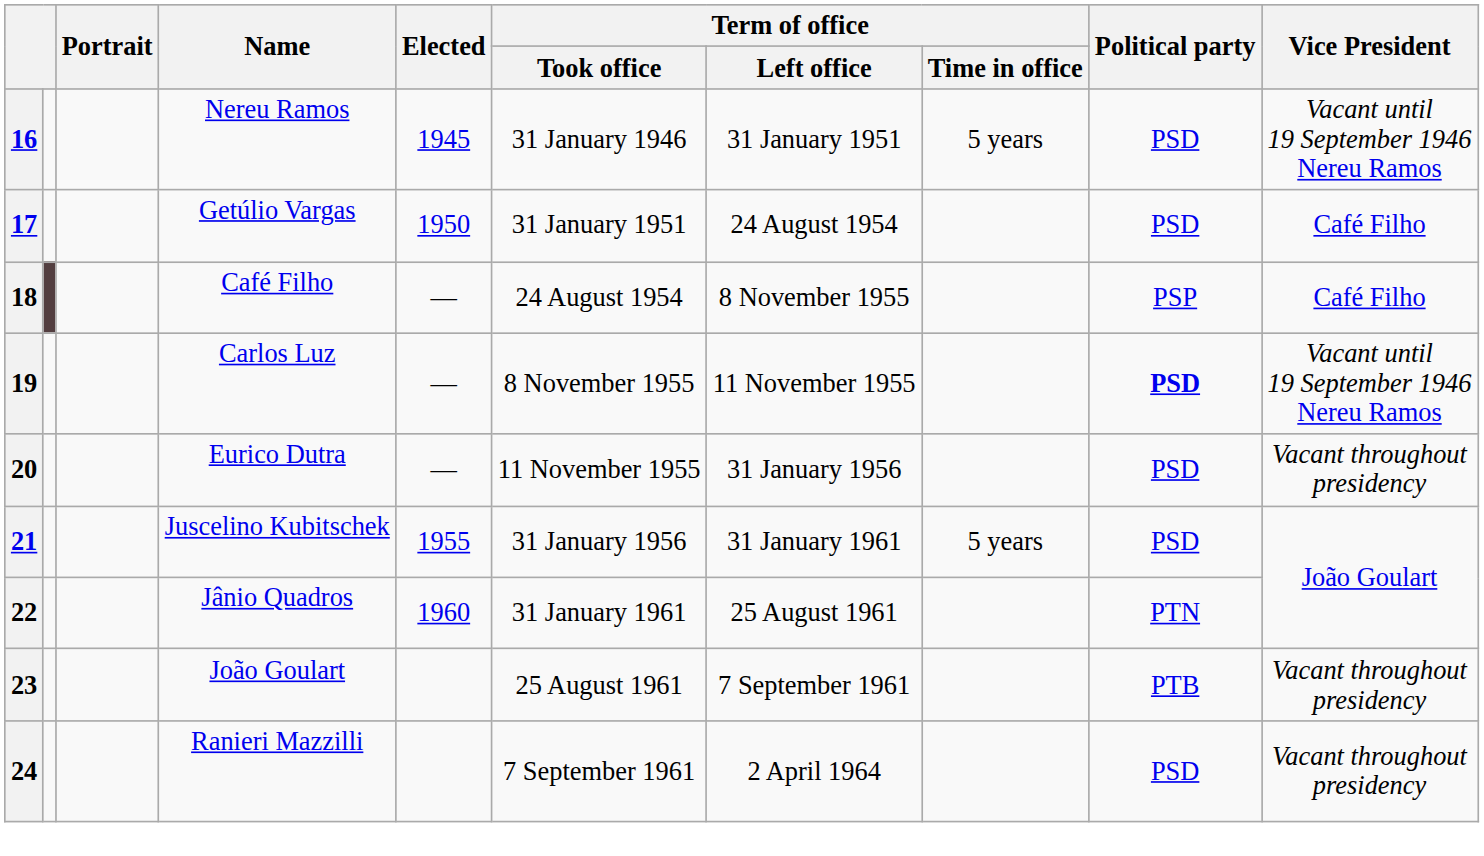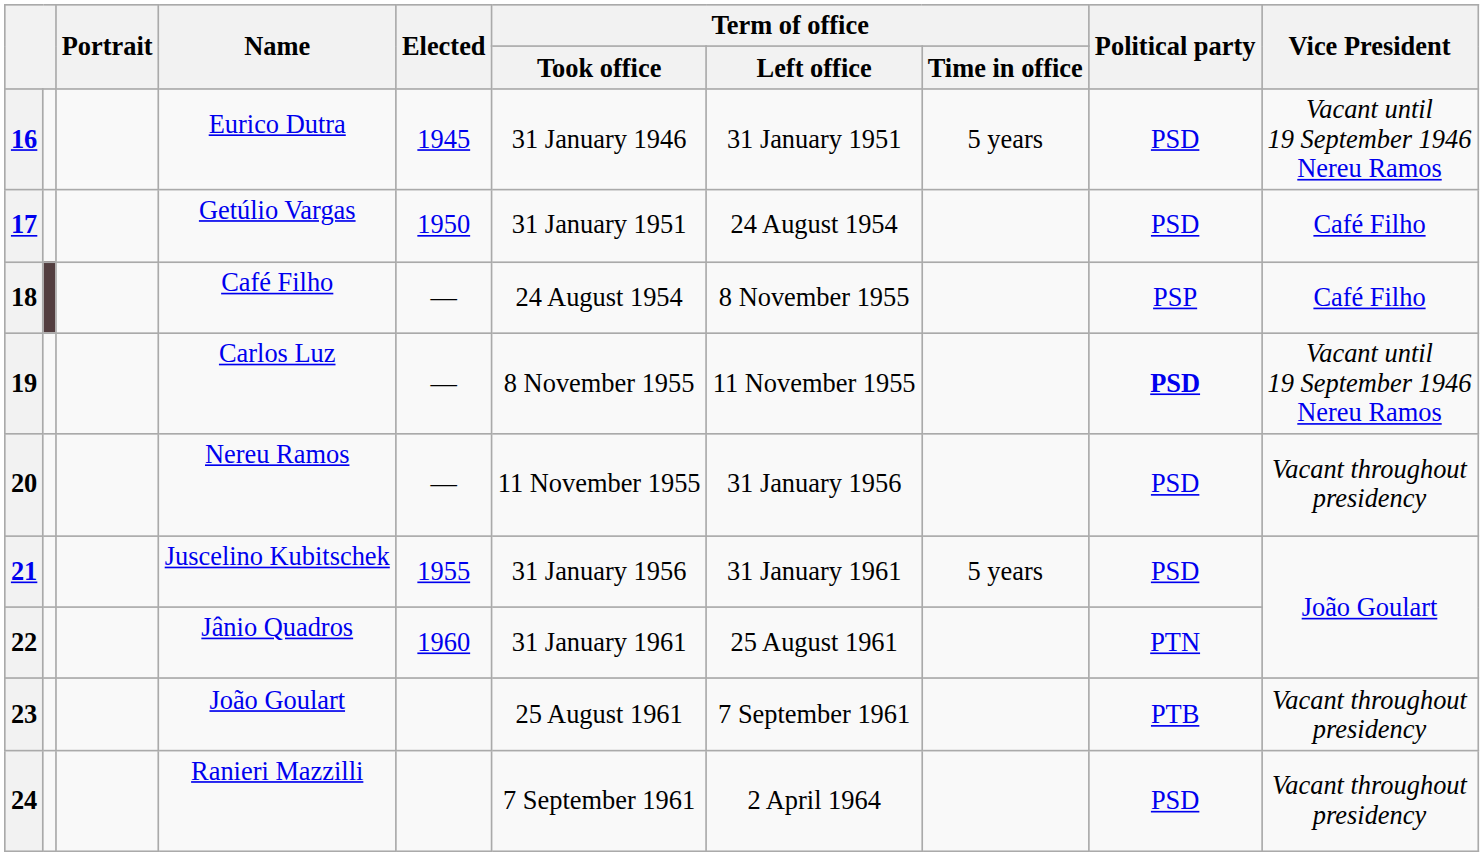16 | Name: Nereu Ramos -> Eurico Dutra
20 | Name: Eurico Dutra -> Nereu Ramos
